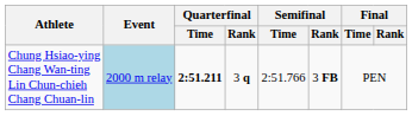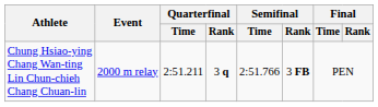row 3 | Event: lightblue background -> no background
row 3 | Quarterfinal / Time: bold -> normal
